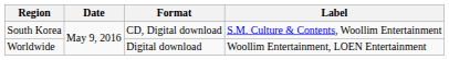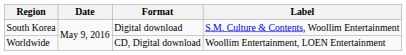South Korea | Format: CD, Digital download -> Digital download
Worldwide | Format: Digital download -> CD, Digital download
